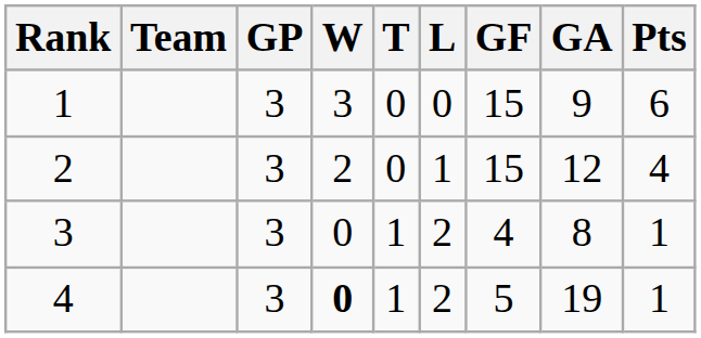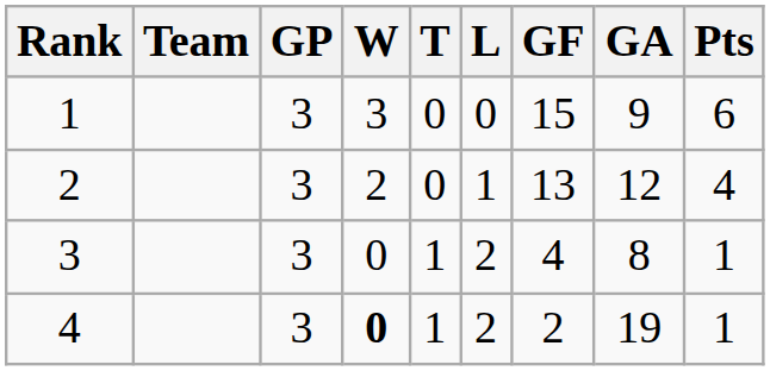row 3 | GF: 15 -> 13
row 5 | GF: 5 -> 2
